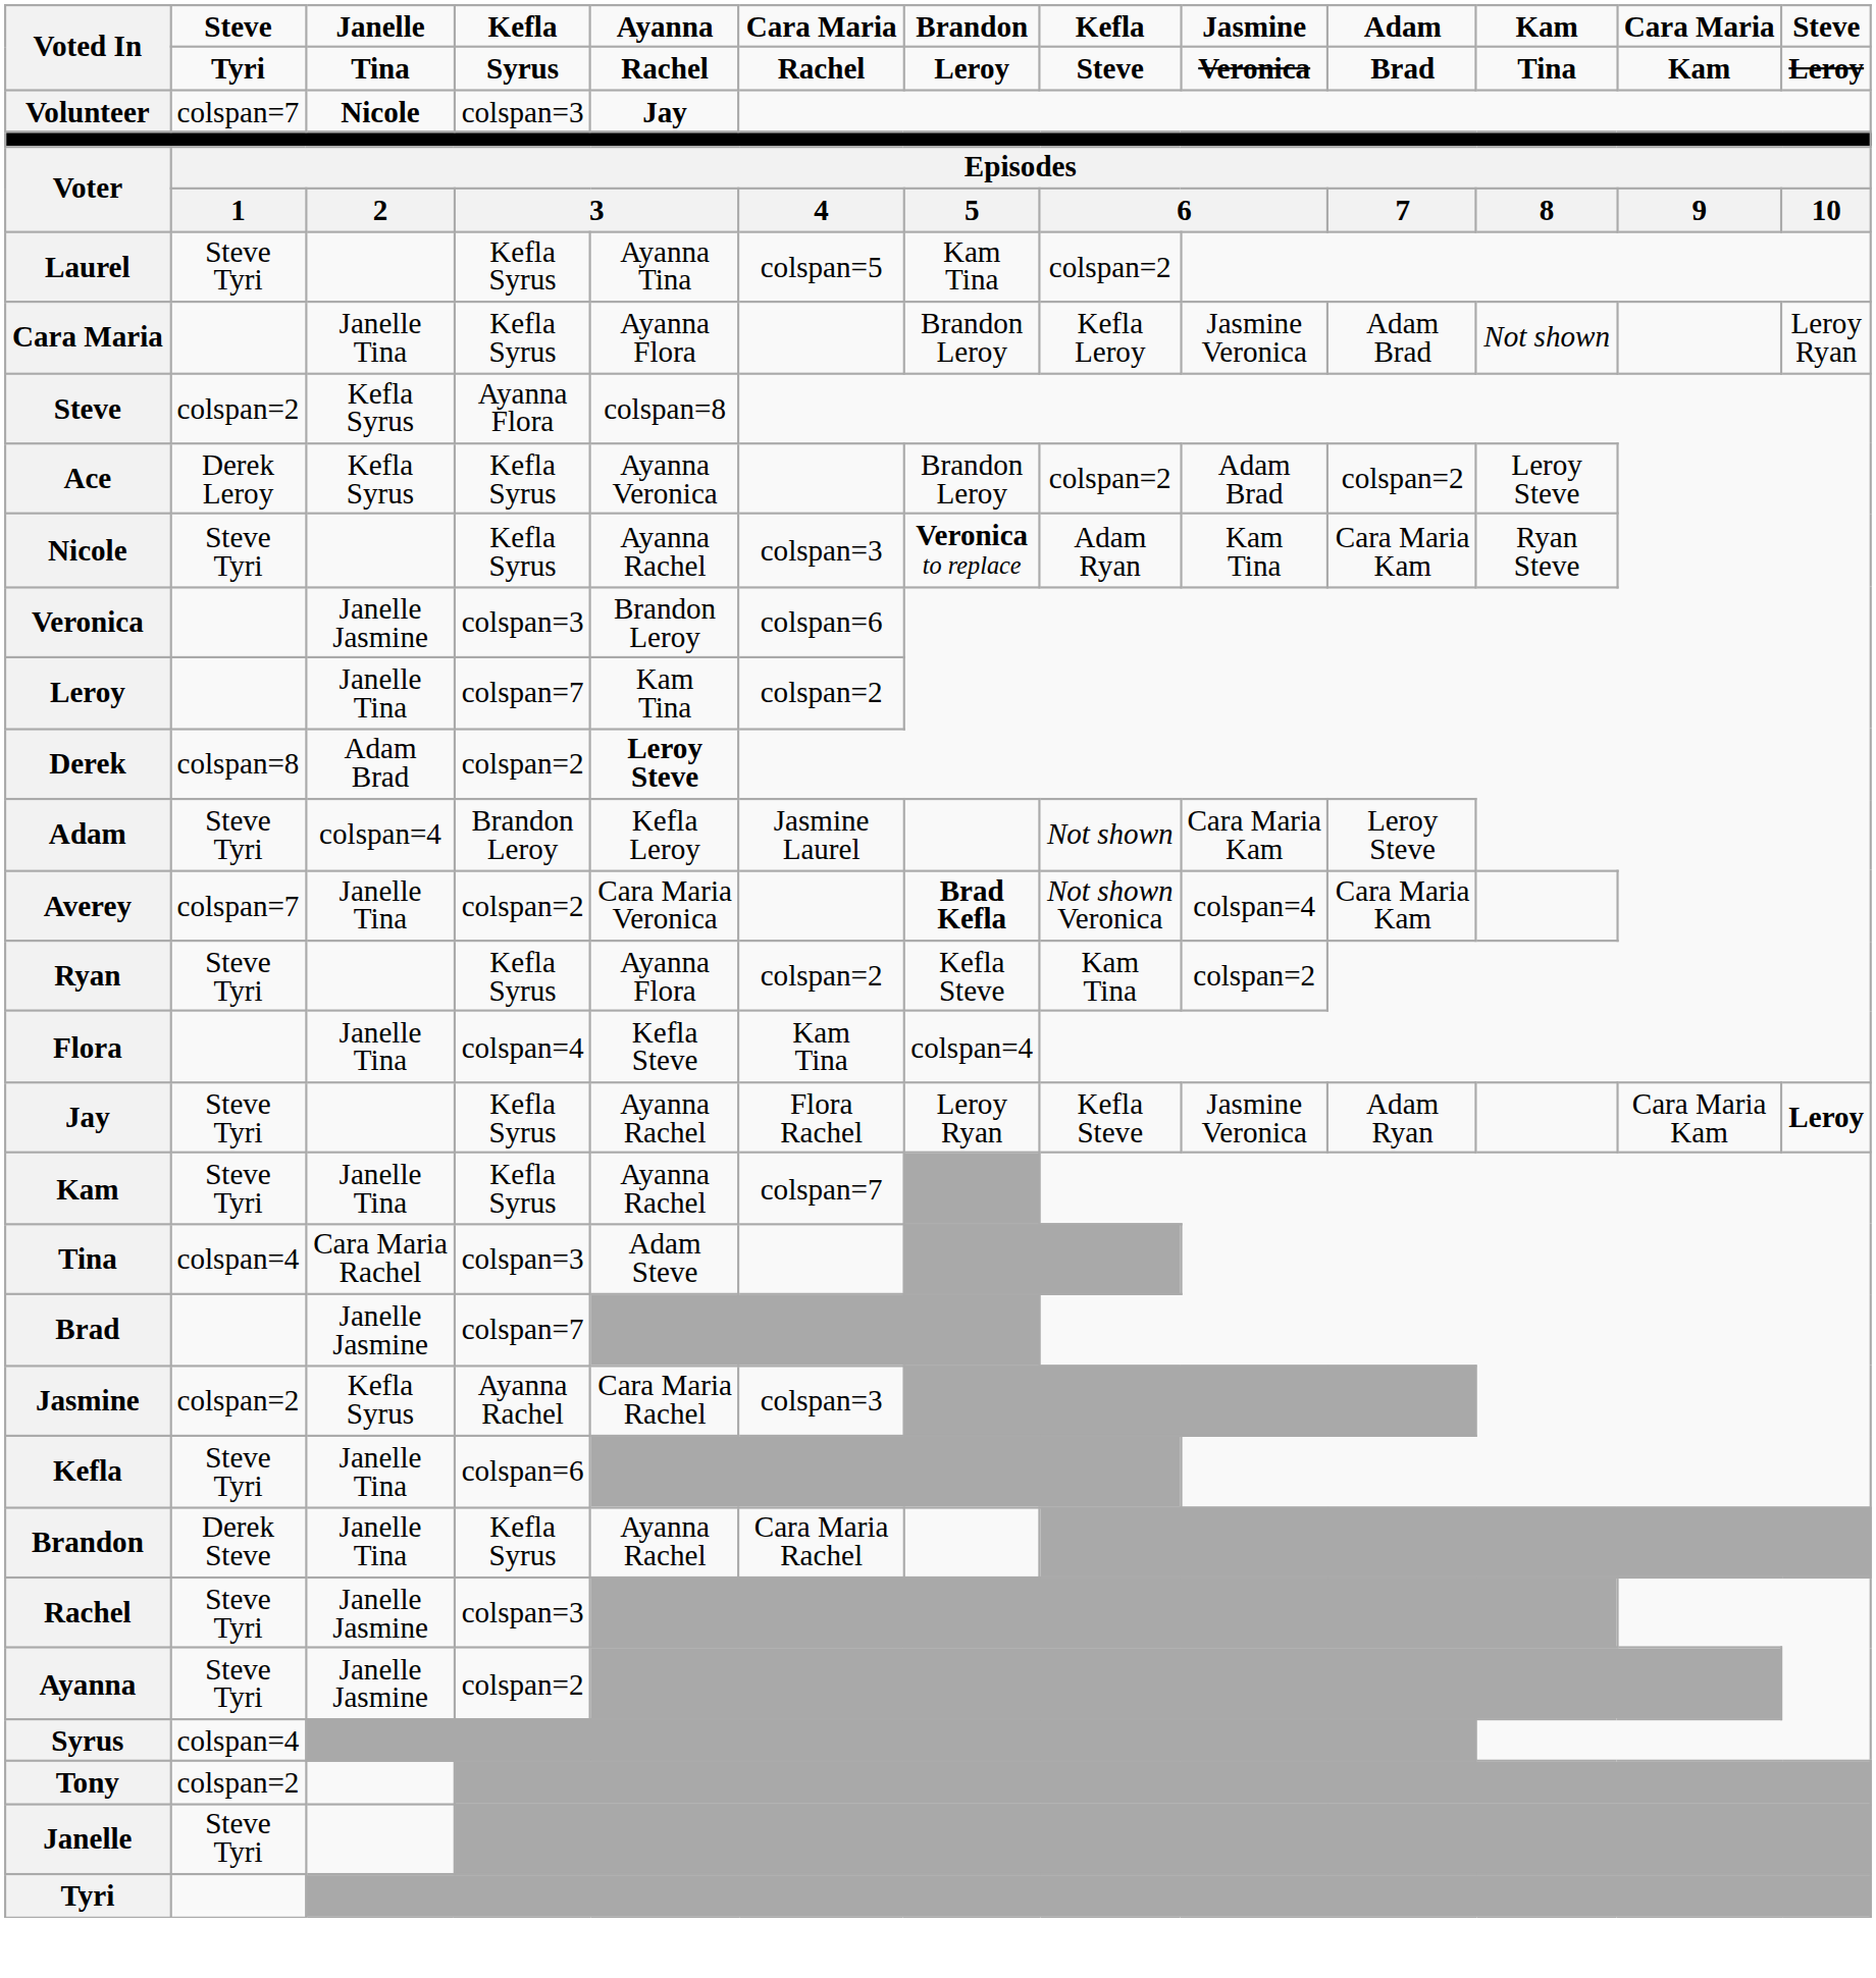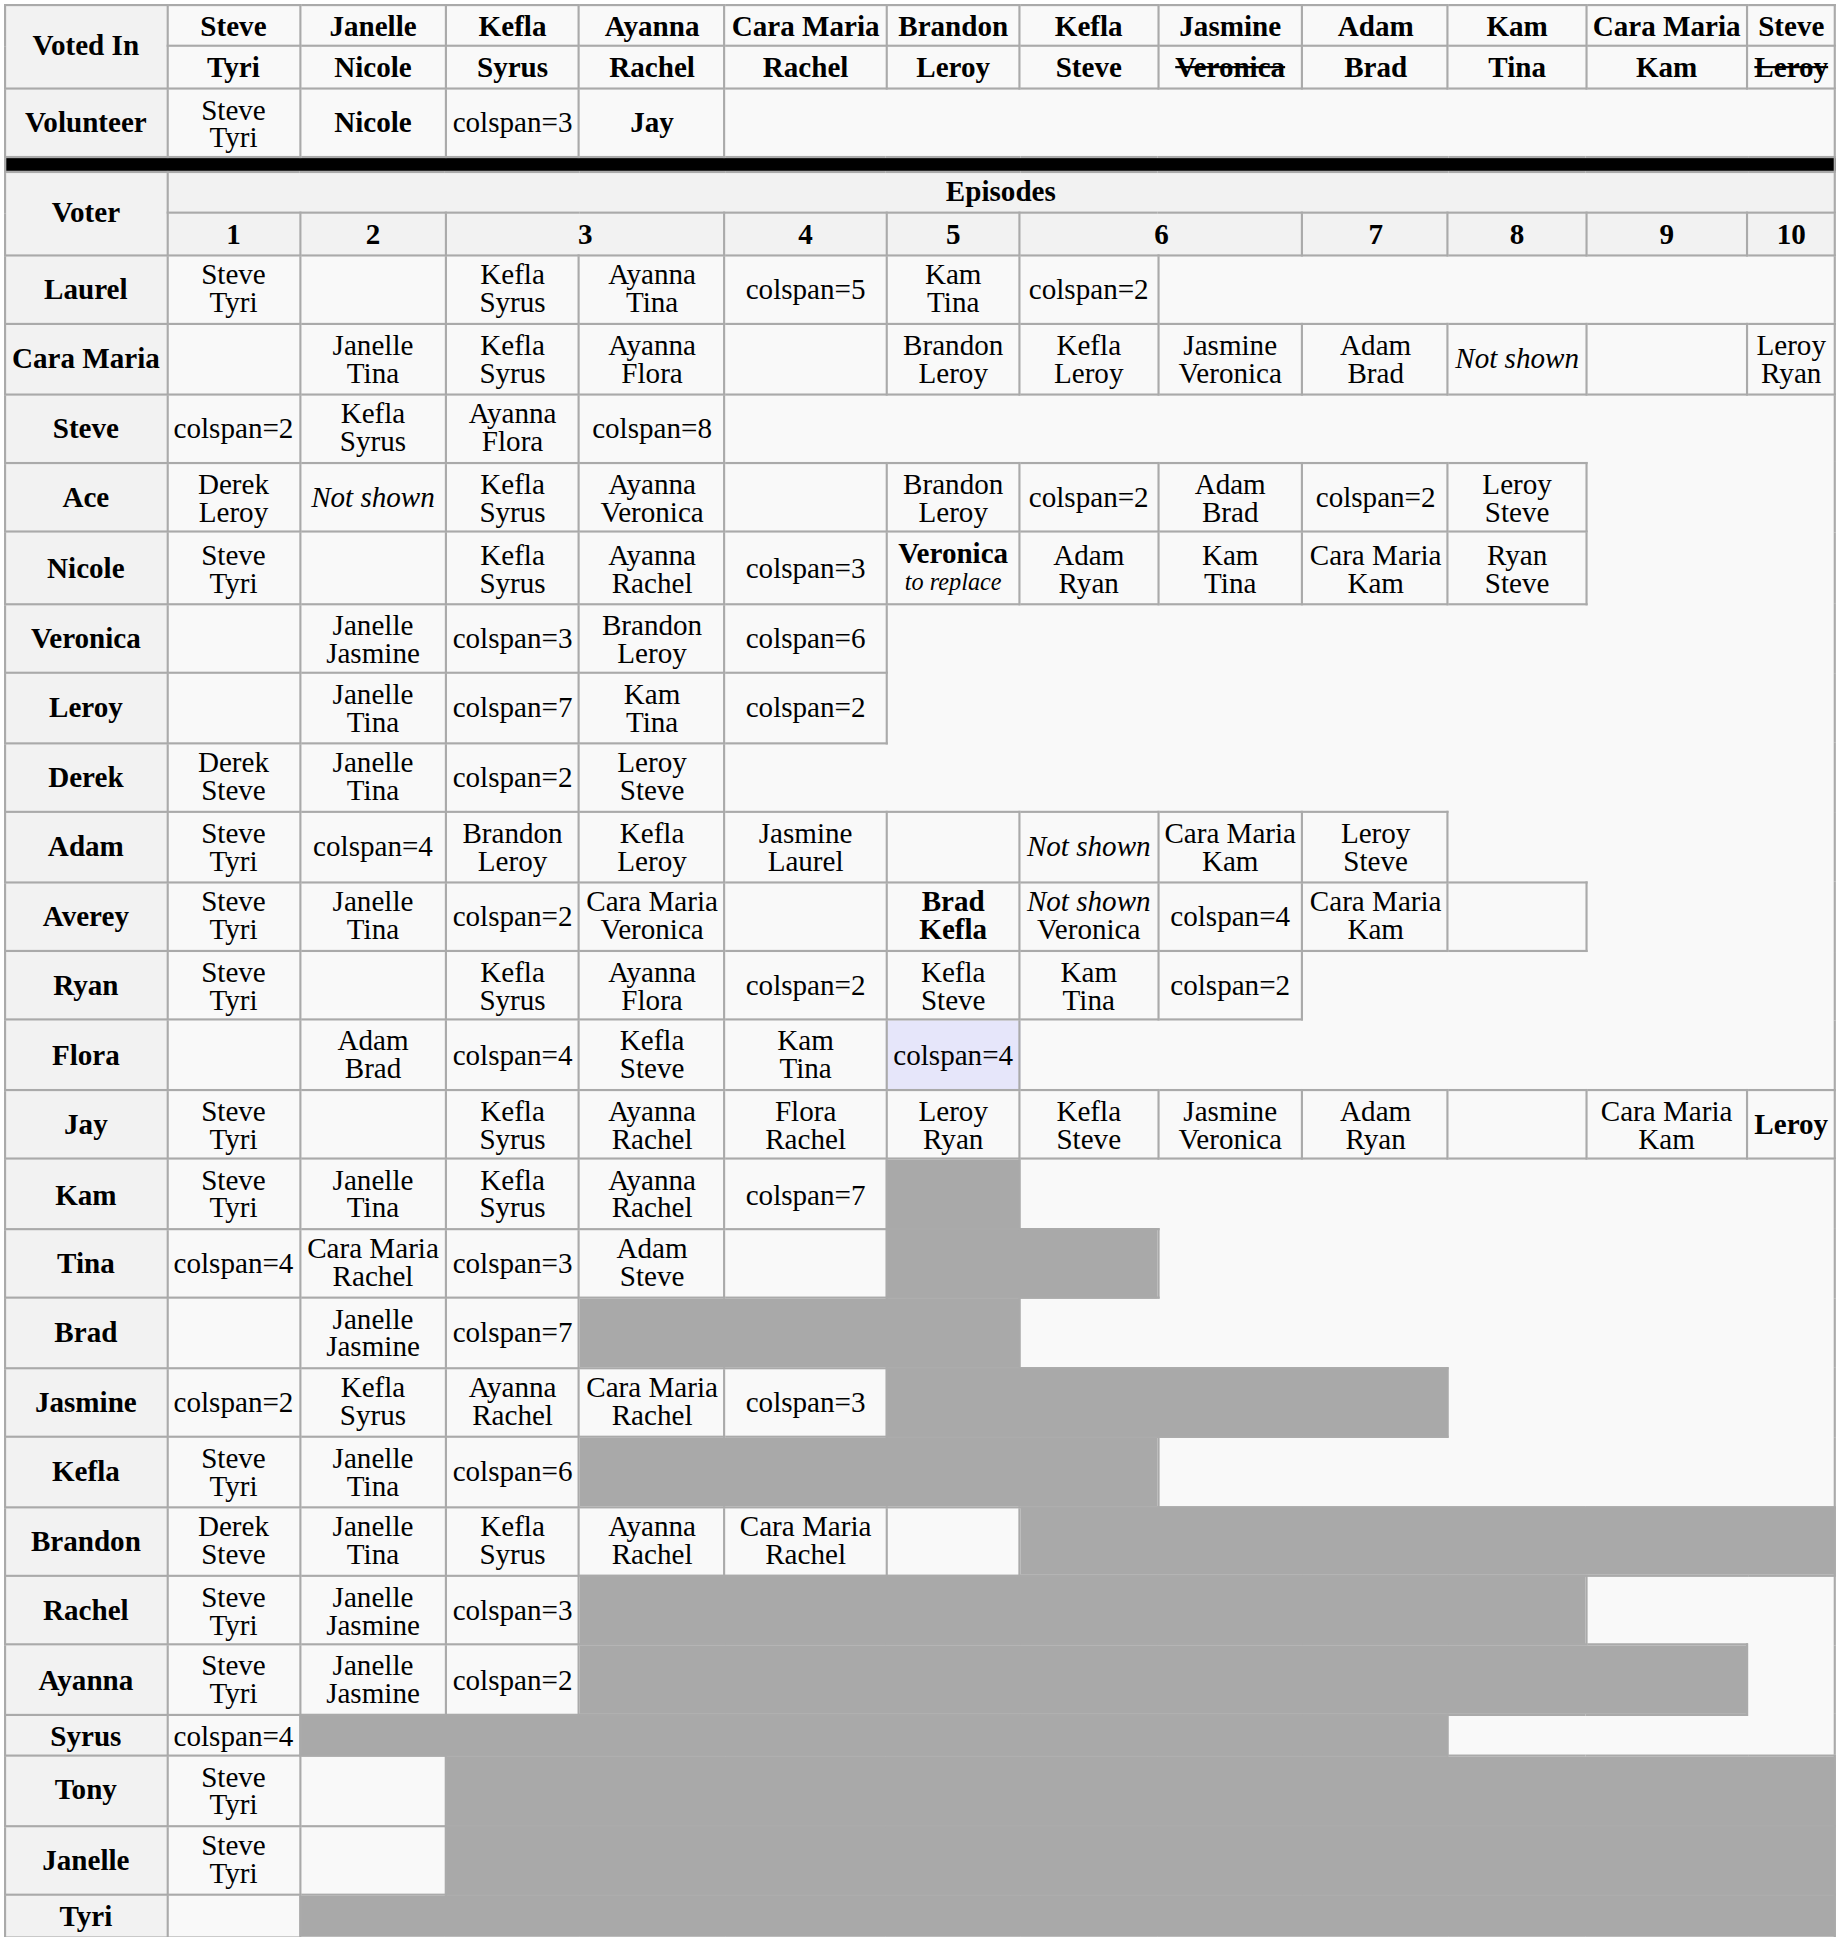Voted In / Syrus | column 3: Tina -> Nicole
Volunteer | column 2: colspan=7 -> Steve Tyri
Ace | column 3: Kefla Syrus -> Not shown
Derek | column 2: colspan=8 -> Derek Steve
Derek | column 3: Adam Brad -> Janelle Tina
Derek | column 5: bold -> normal
Averey | column 2: colspan=7 -> Steve Tyri
Flora | column 3: Janelle Tina -> Adam Brad
Flora | column 7: no background -> lavender background
Tony | column 2: colspan=2 -> Steve Tyri
